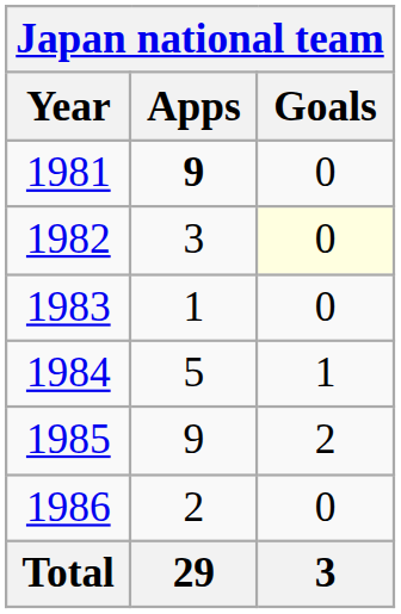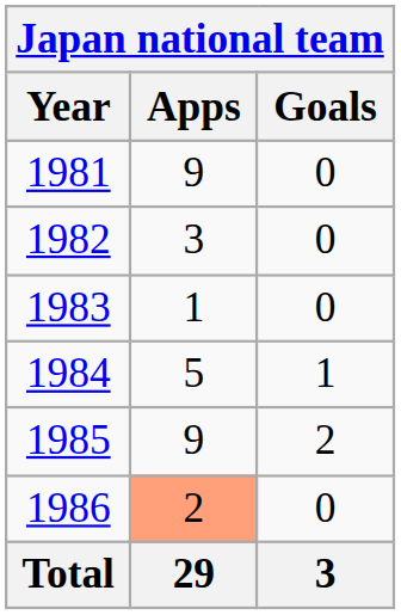1981 | Apps: bold -> normal
1982 | Goals: lightyellow background -> no background
1986 | Apps: no background -> lightsalmon background
